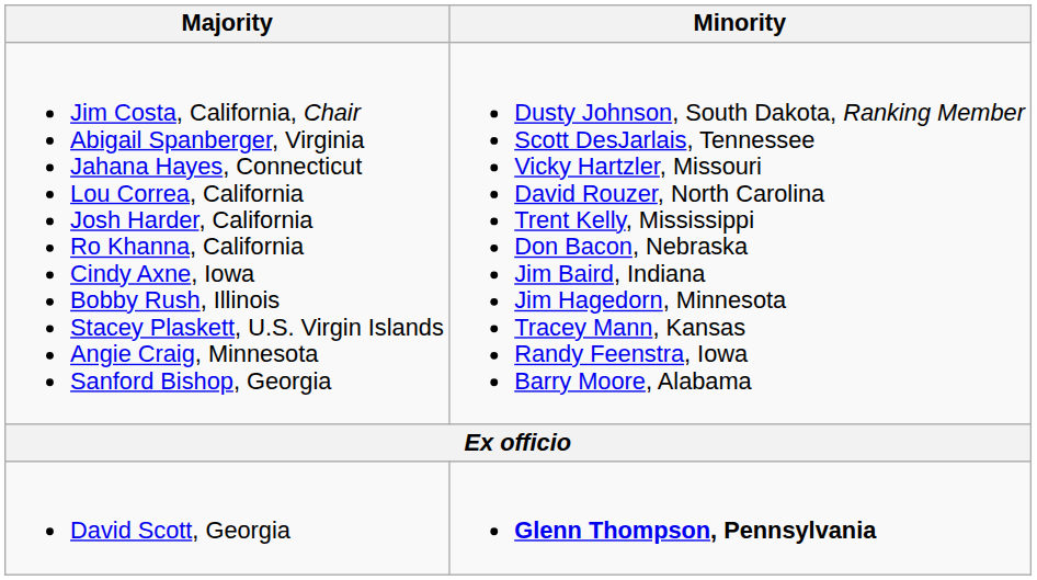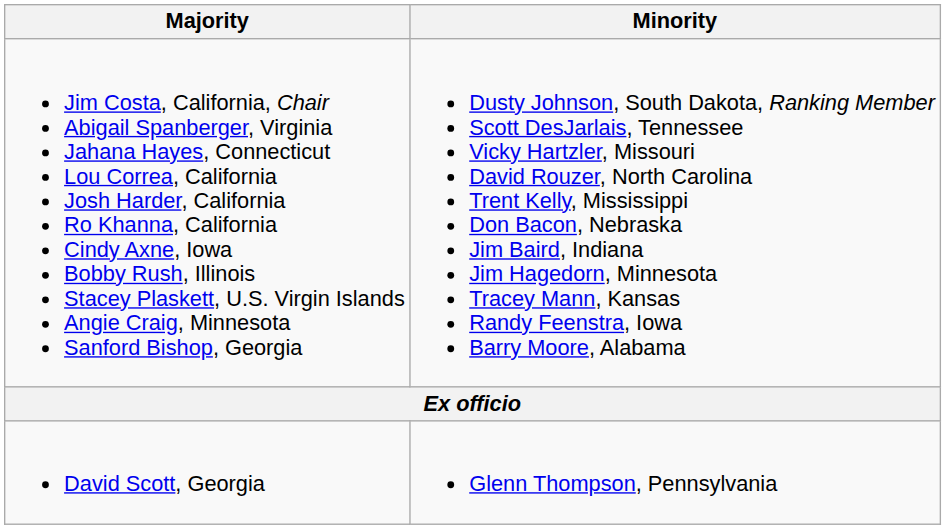David Scott, Georgia | Minority: bold -> normal
